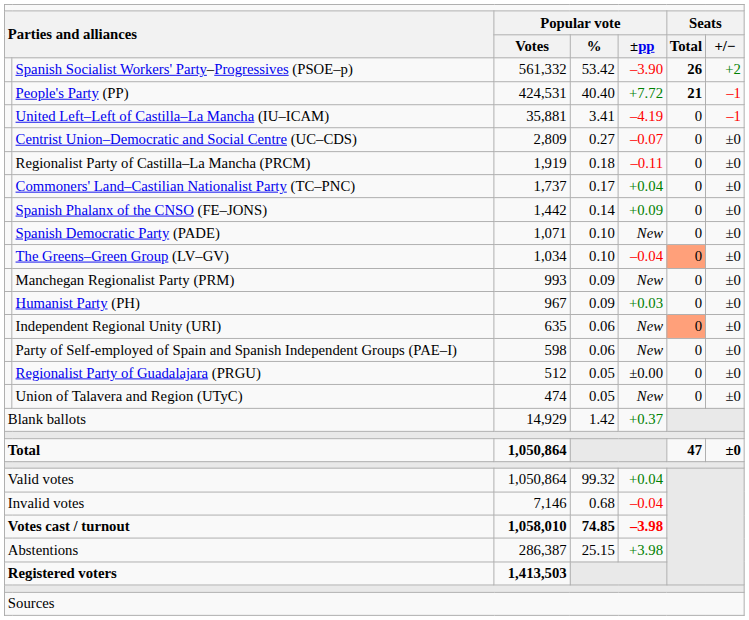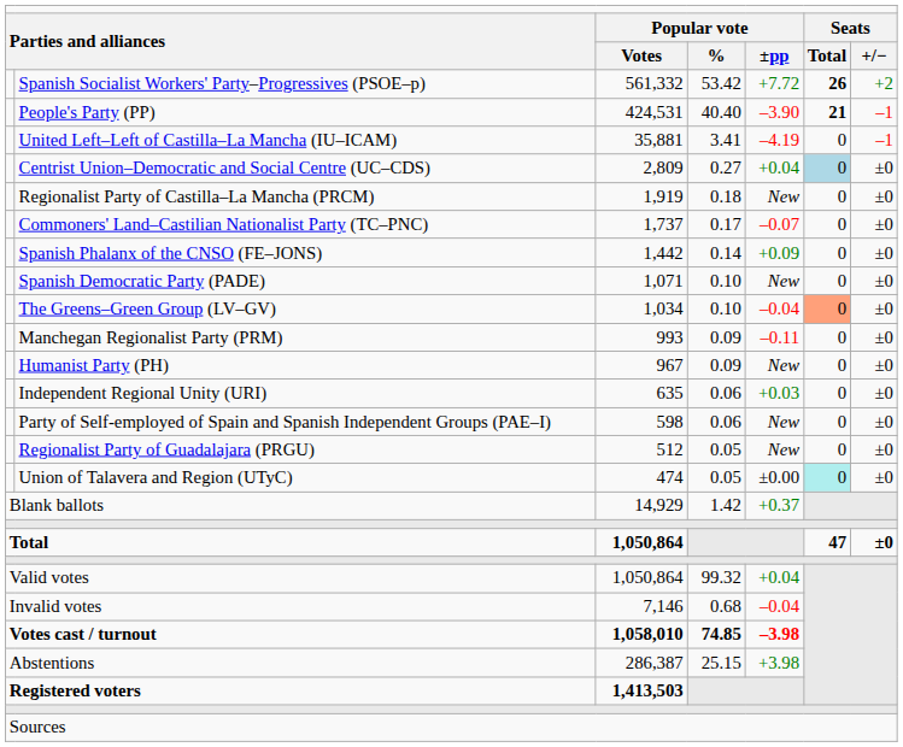Spanish Socialist Workers' Party–Progressives (PSOE–p) | column 5: –3.90 -> +7.72
People's Party (PP) | column 5: +7.72 -> –3.90
Centrist Union–Democratic and Social Centre (UC–CDS) | column 5: –0.07 -> +0.04
Centrist Union–Democratic and Social Centre (UC–CDS) | column 6: no background -> lightblue background
Regionalist Party of Castilla–La Mancha (PRCM) | column 5: –0.11 -> New
Commoners' Land–Castilian Nationalist Party (TC–PNC) | column 5: +0.04 -> –0.07
Manchegan Regionalist Party (PRM) | column 5: New -> –0.11
Humanist Party (PH) | column 5: +0.03 -> New
Independent Regional Unity (URI) | column 5: New -> +0.03
Independent Regional Unity (URI) | column 6: lightsalmon background -> no background
Regionalist Party of Guadalajara (PRGU) | column 5: ±0.00 -> New
Union of Talavera and Region (UTyC) | column 5: New -> ±0.00
Union of Talavera and Region (UTyC) | column 6: no background -> paleturquoise background
